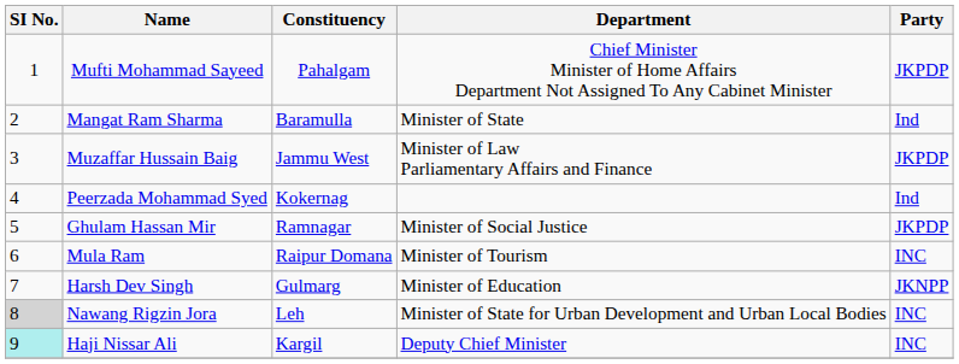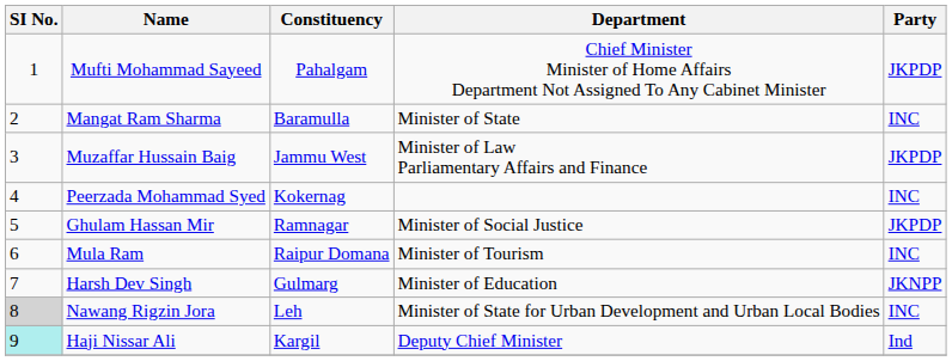Mangat Ram Sharma | Party: Ind -> INC
Peerzada Mohammad Syed | Party: Ind -> INC
Haji Nissar Ali | Party: INC -> Ind
